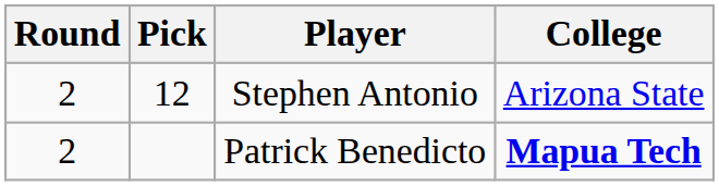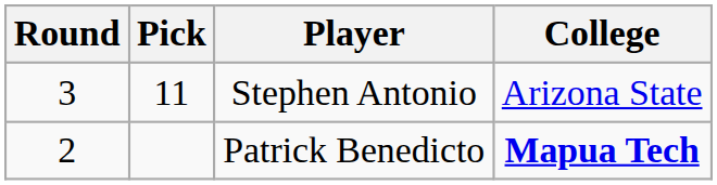Stephen Antonio | Round: 2 -> 3
Stephen Antonio | Pick: 12 -> 11
